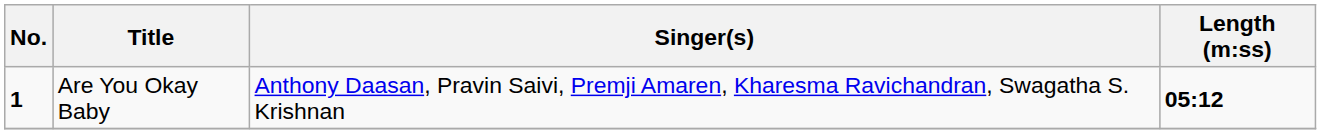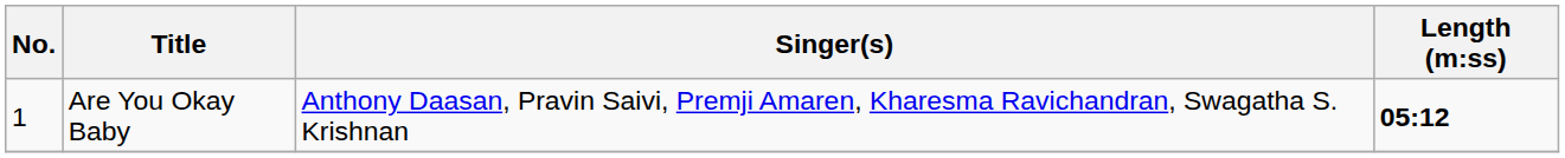Are You Okay Baby | No.: bold -> normal
